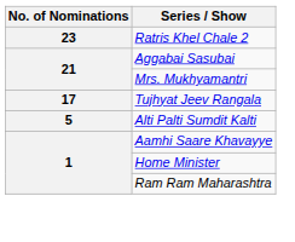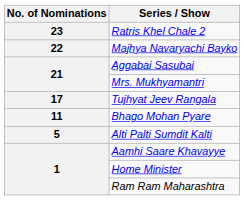+ row: 22 | Majhya Navaryachi Bayko
+ row: 11 | Bhago Mohan Pyare
